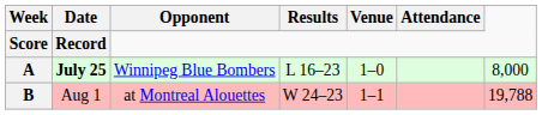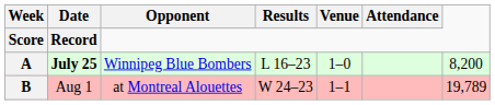A | column 7: 8,000 -> 8,200
B | column 7: 19,788 -> 19,789
